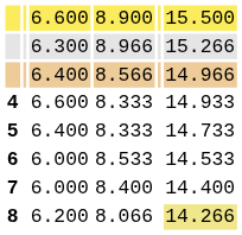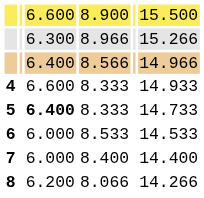5 | column 2: normal -> bold
8 | column 4: khaki background -> no background
